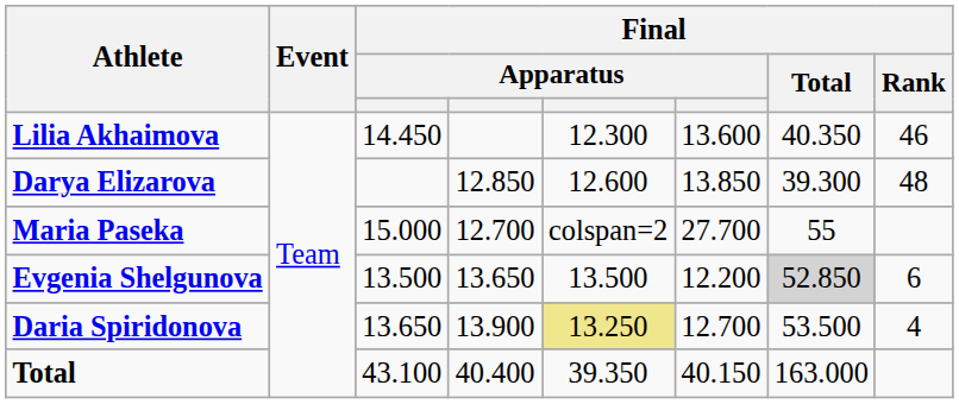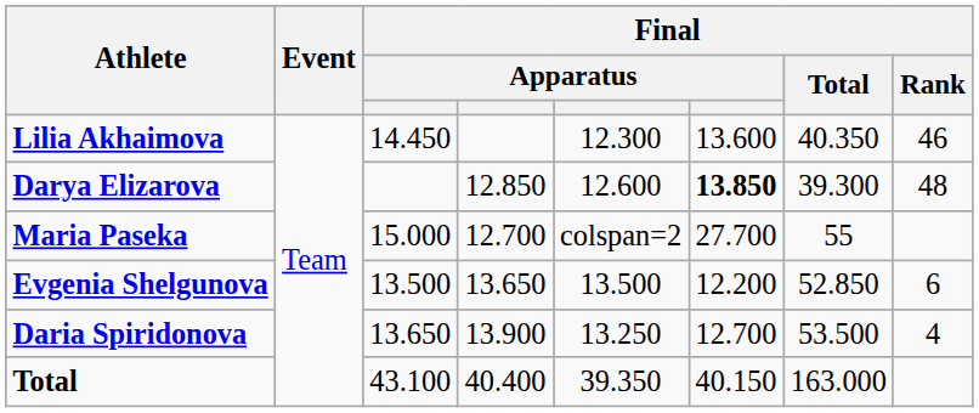Darya Elizarova | column 6: normal -> bold
Evgenia Shelgunova | Final / Total: lightgrey background -> no background
Daria Spiridonova | column 5: khaki background -> no background
